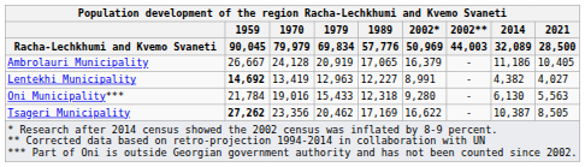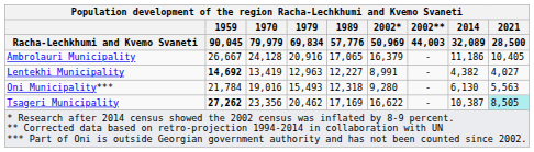Ambrolauri Municipality | 1979 / 69,834: 20,919 -> 20,916
Oni Municipality*** | 1979 / 69,834: 15,433 -> 15,493
Tsageri Municipality | 2021 / 28,500: no background -> paleturquoise background
